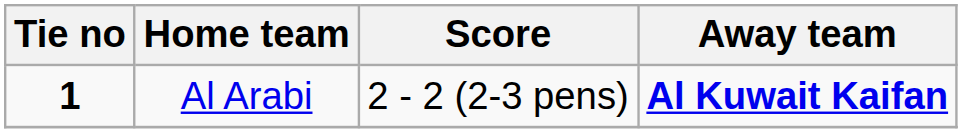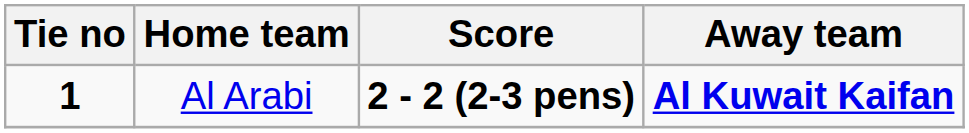Al Arabi | Score: normal -> bold
